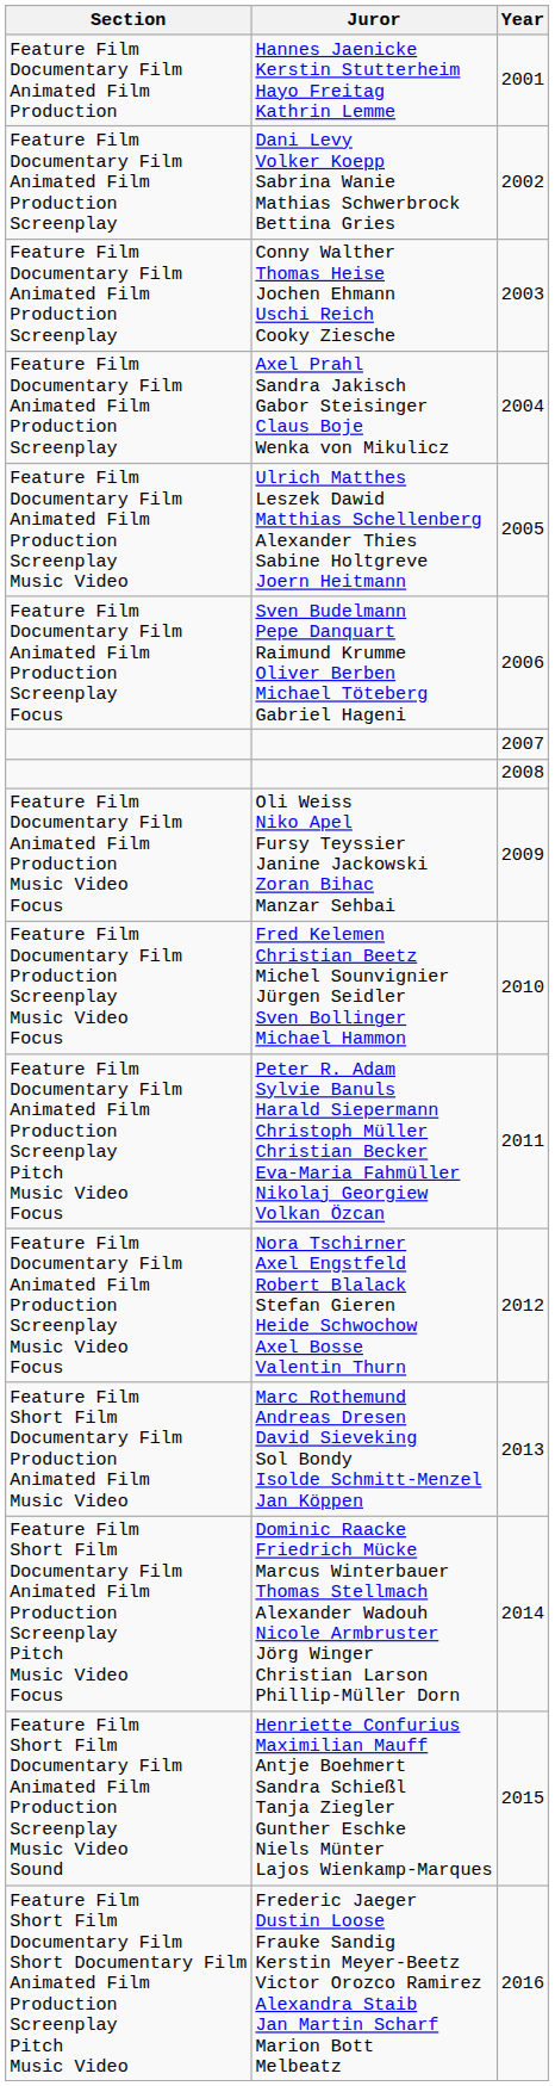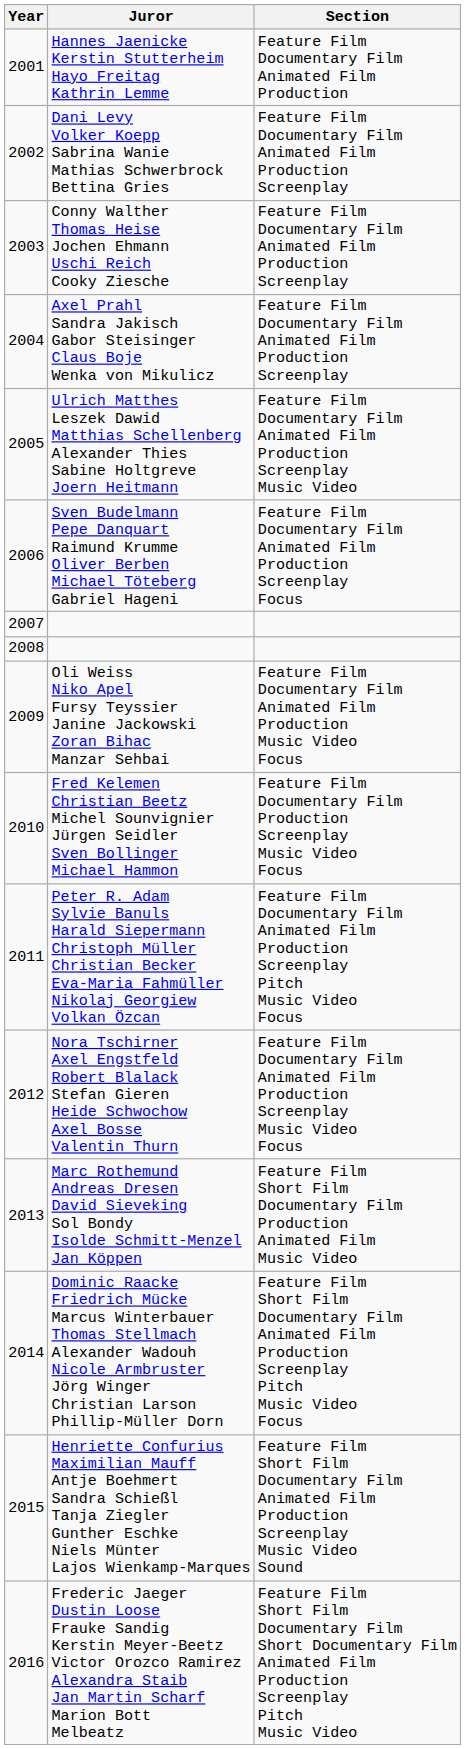columns swapped: Year <-> Section
